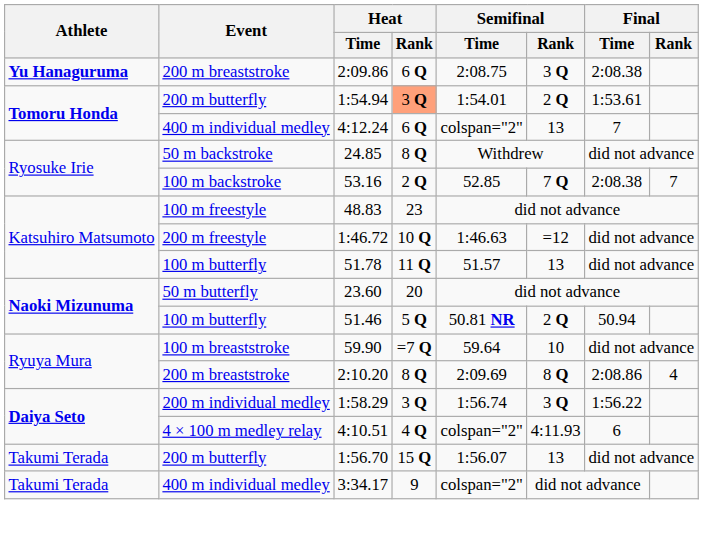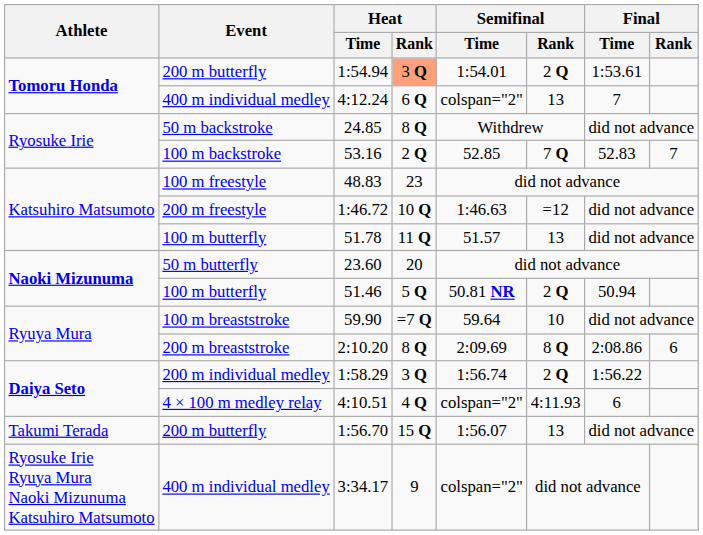- row: Yu Hanaguruma | 200 m breaststroke | 2:09.86 | 6 Q | 2:08.75 | 3 Q | 2:08.38
53.16 | Final / Time: 2:08.38 -> 52.83
2:10.20 | Final / Rank: 4 -> 6
1:58.29 | Semifinal / Rank: 3 Q -> 2 Q
3:34.17 | Athlete: Takumi Terada -> Ryosuke Irie Ryuya Mura Naoki Mizunuma Katsuhiro Matsumoto
